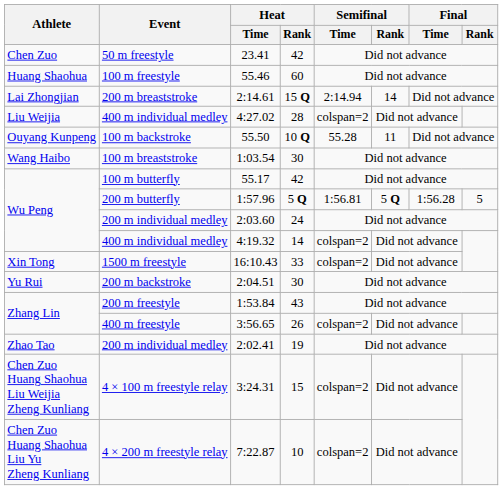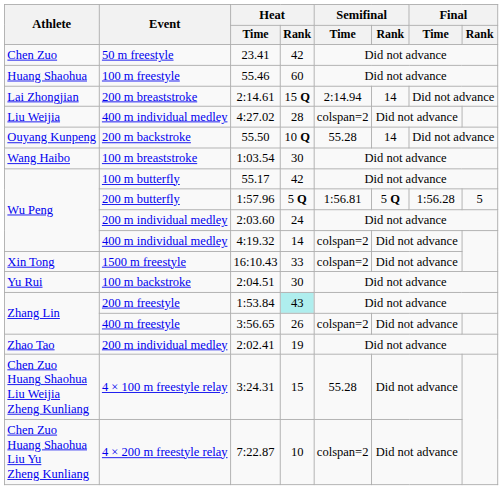55.50 | Event: 100 m backstroke -> 200 m backstroke
55.50 | Semifinal / Rank: 11 -> 14
2:04.51 | Event: 200 m backstroke -> 100 m backstroke
1:53.84 | Heat / Rank: no background -> paleturquoise background
3:24.31 | Semifinal / Time: colspan=2 -> 55.28
